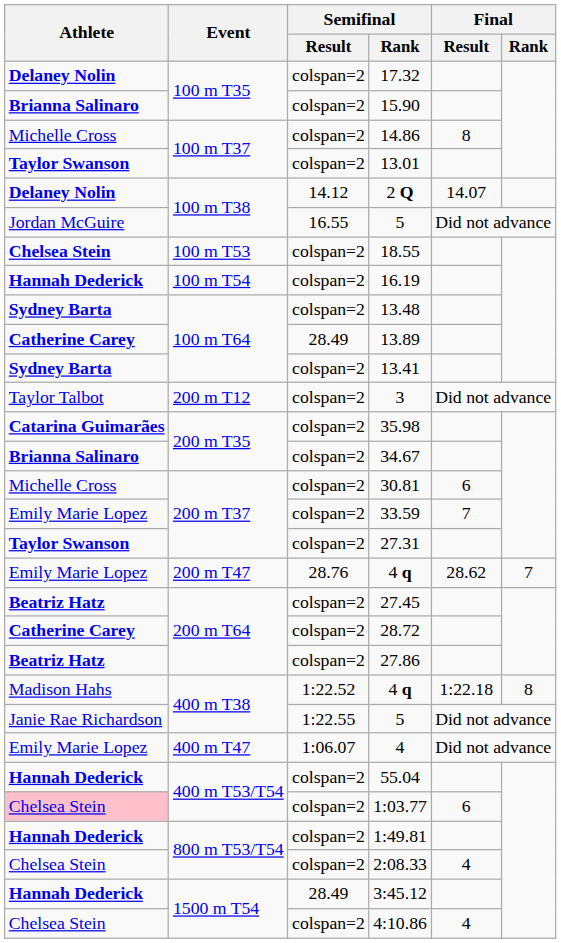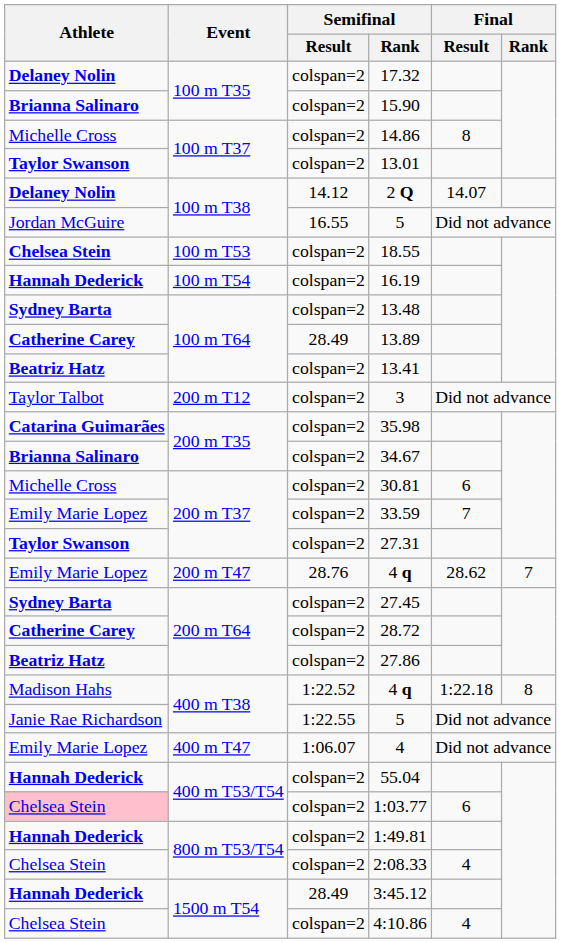13.41 | Athlete: Sydney Barta -> Beatriz Hatz
27.45 | Athlete: Beatriz Hatz -> Sydney Barta
